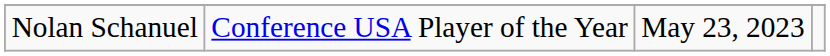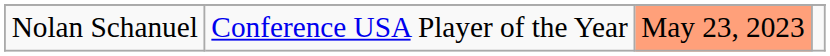Nolan Schanuel | column 3: no background -> lightsalmon background
